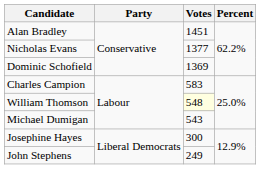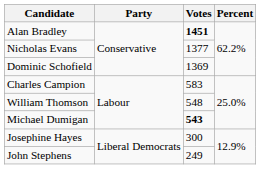Alan Bradley | Votes: normal -> bold
William Thomson | Votes: lightyellow background -> no background
Michael Dumigan | Votes: normal -> bold
